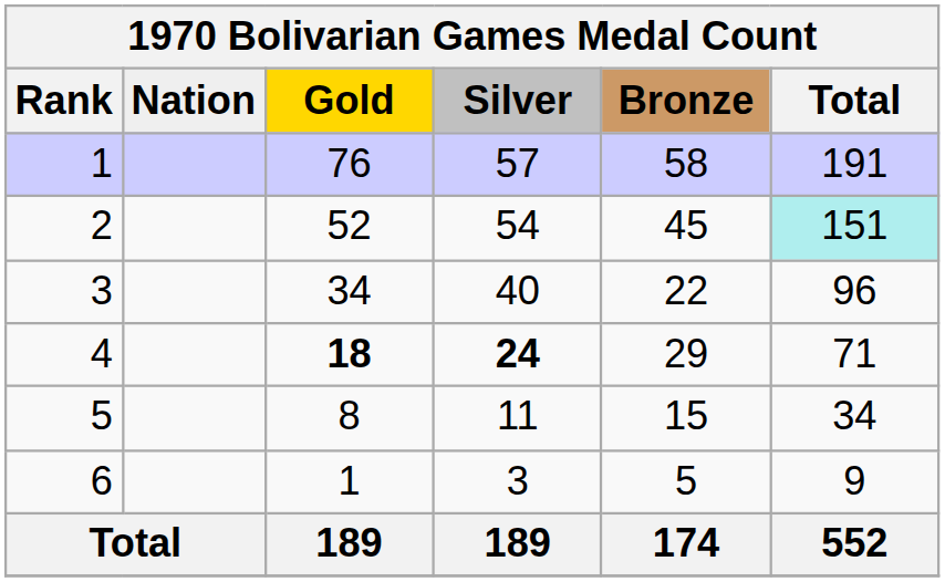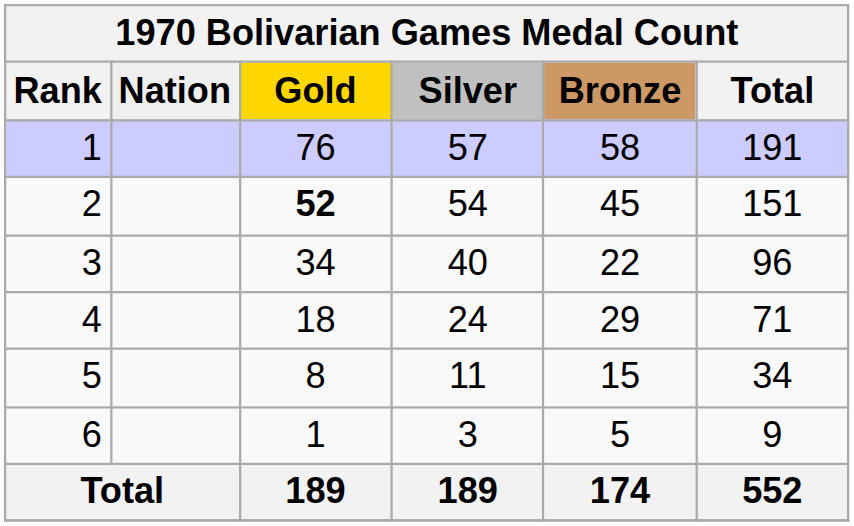2 | Gold: normal -> bold
2 | Total: paleturquoise background -> no background
4 | Gold: bold -> normal
4 | Silver: bold -> normal
